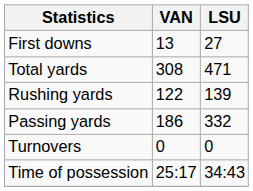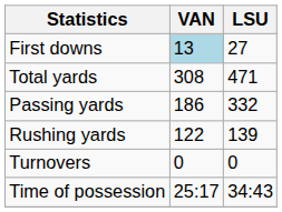First downs | VAN: no background -> lightblue background
rows swapped: Rushing yards <-> Passing yards
